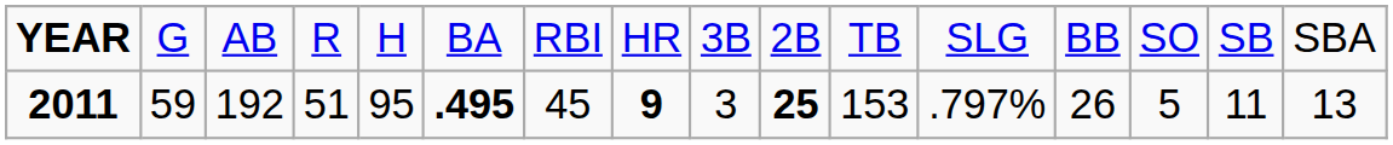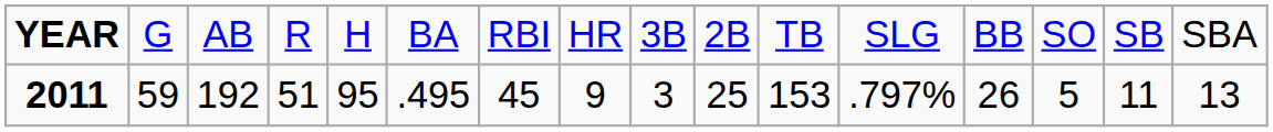2011 | column 6: bold -> normal
2011 | column 8: bold -> normal
2011 | column 10: bold -> normal
